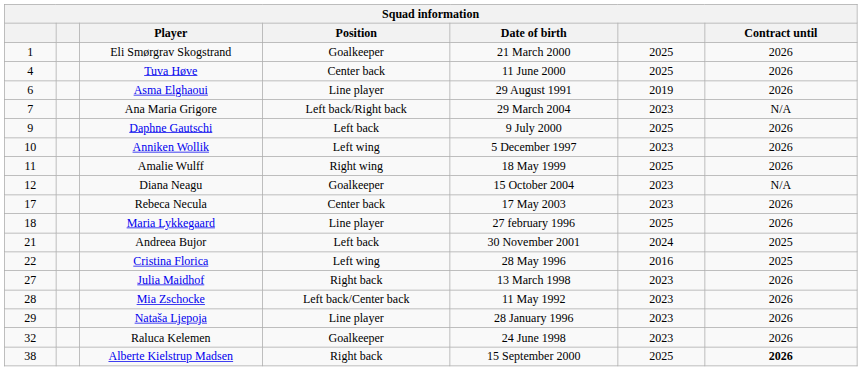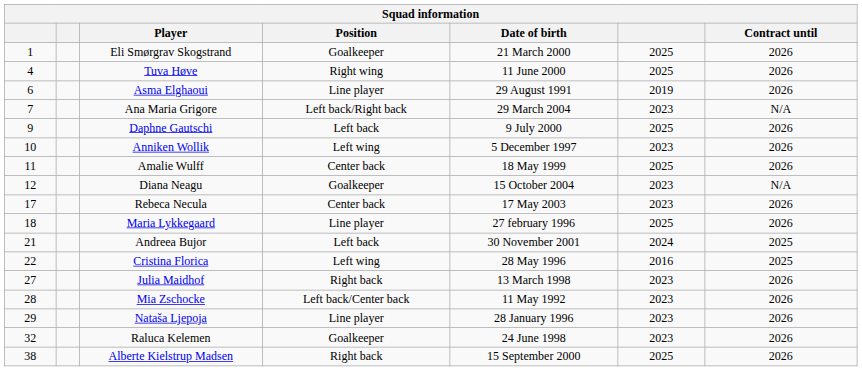Tuva Høve | Position: Center back -> Right wing
Amalie Wulff | Position: Right wing -> Center back
Alberte Kielstrup Madsen | Contract until: bold -> normal
